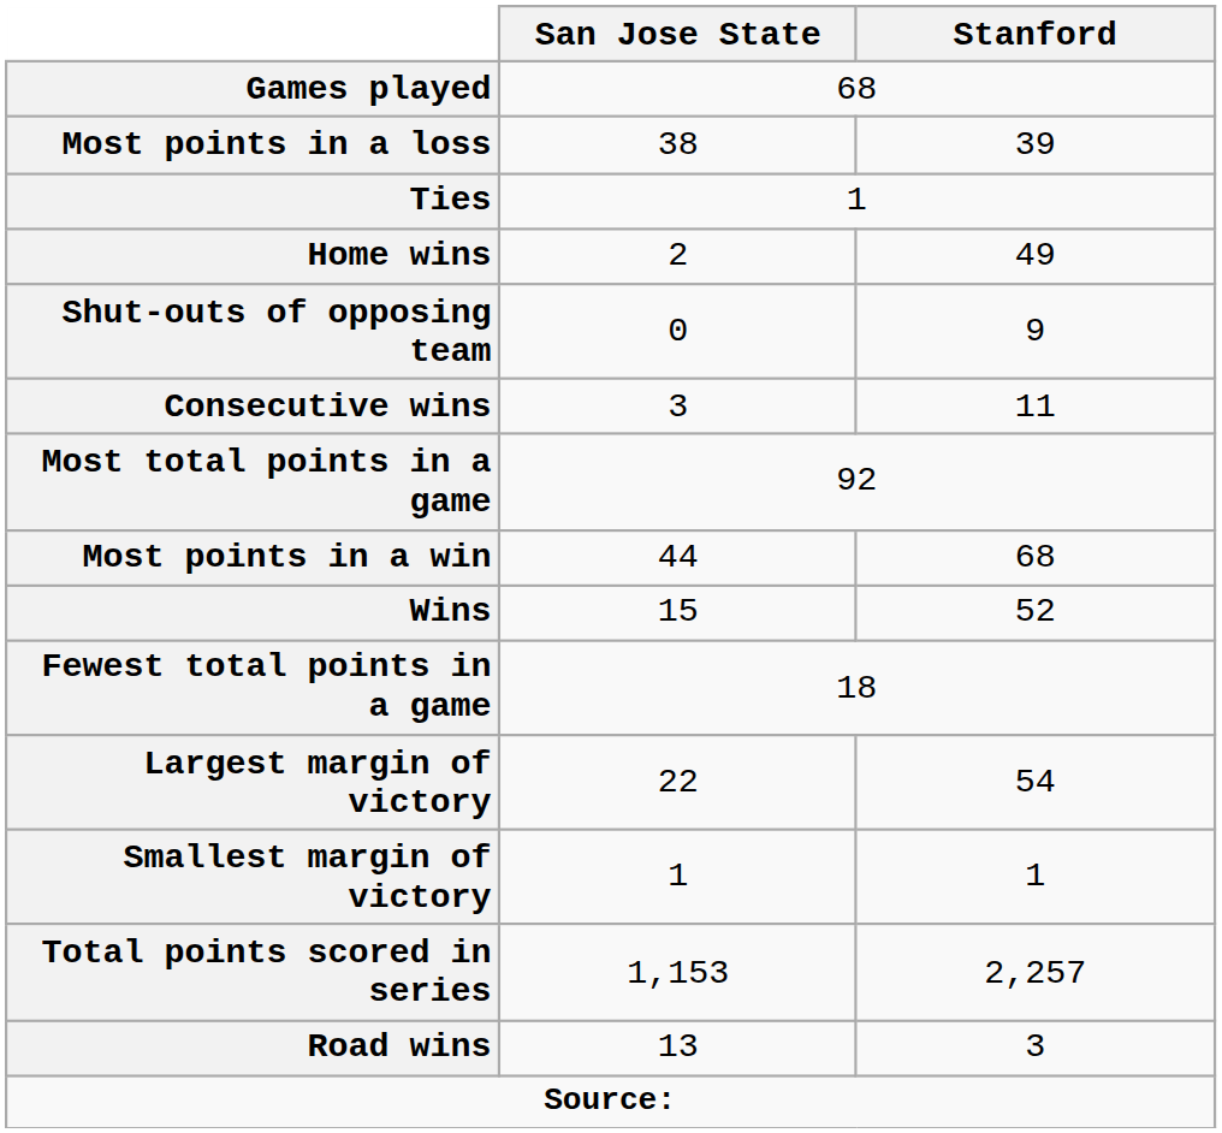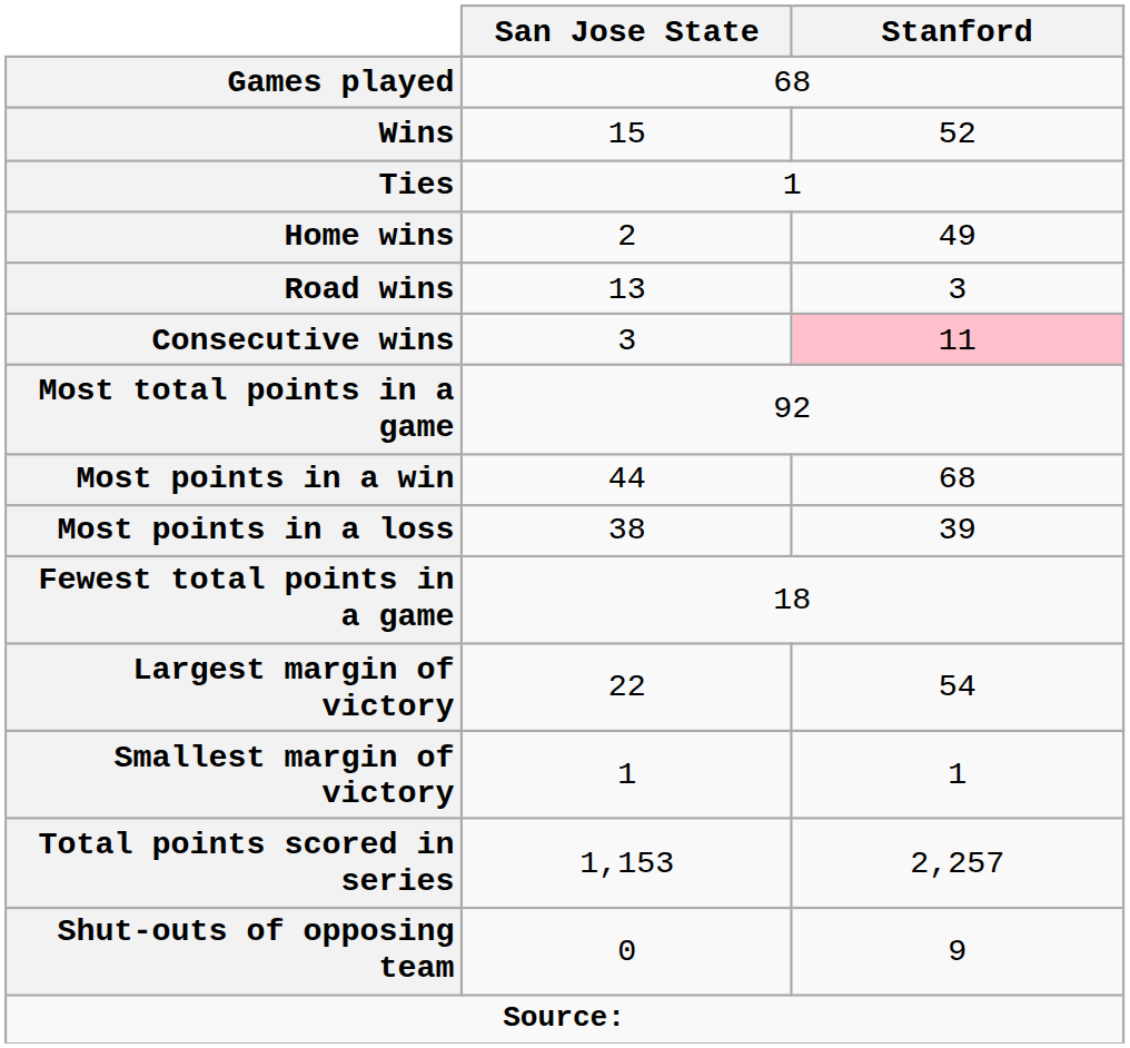rows swapped: Wins <-> Most points in a loss
rows swapped: Road wins <-> Shut-outs of opposing team
Consecutive wins | Stanford: no background -> pink background
